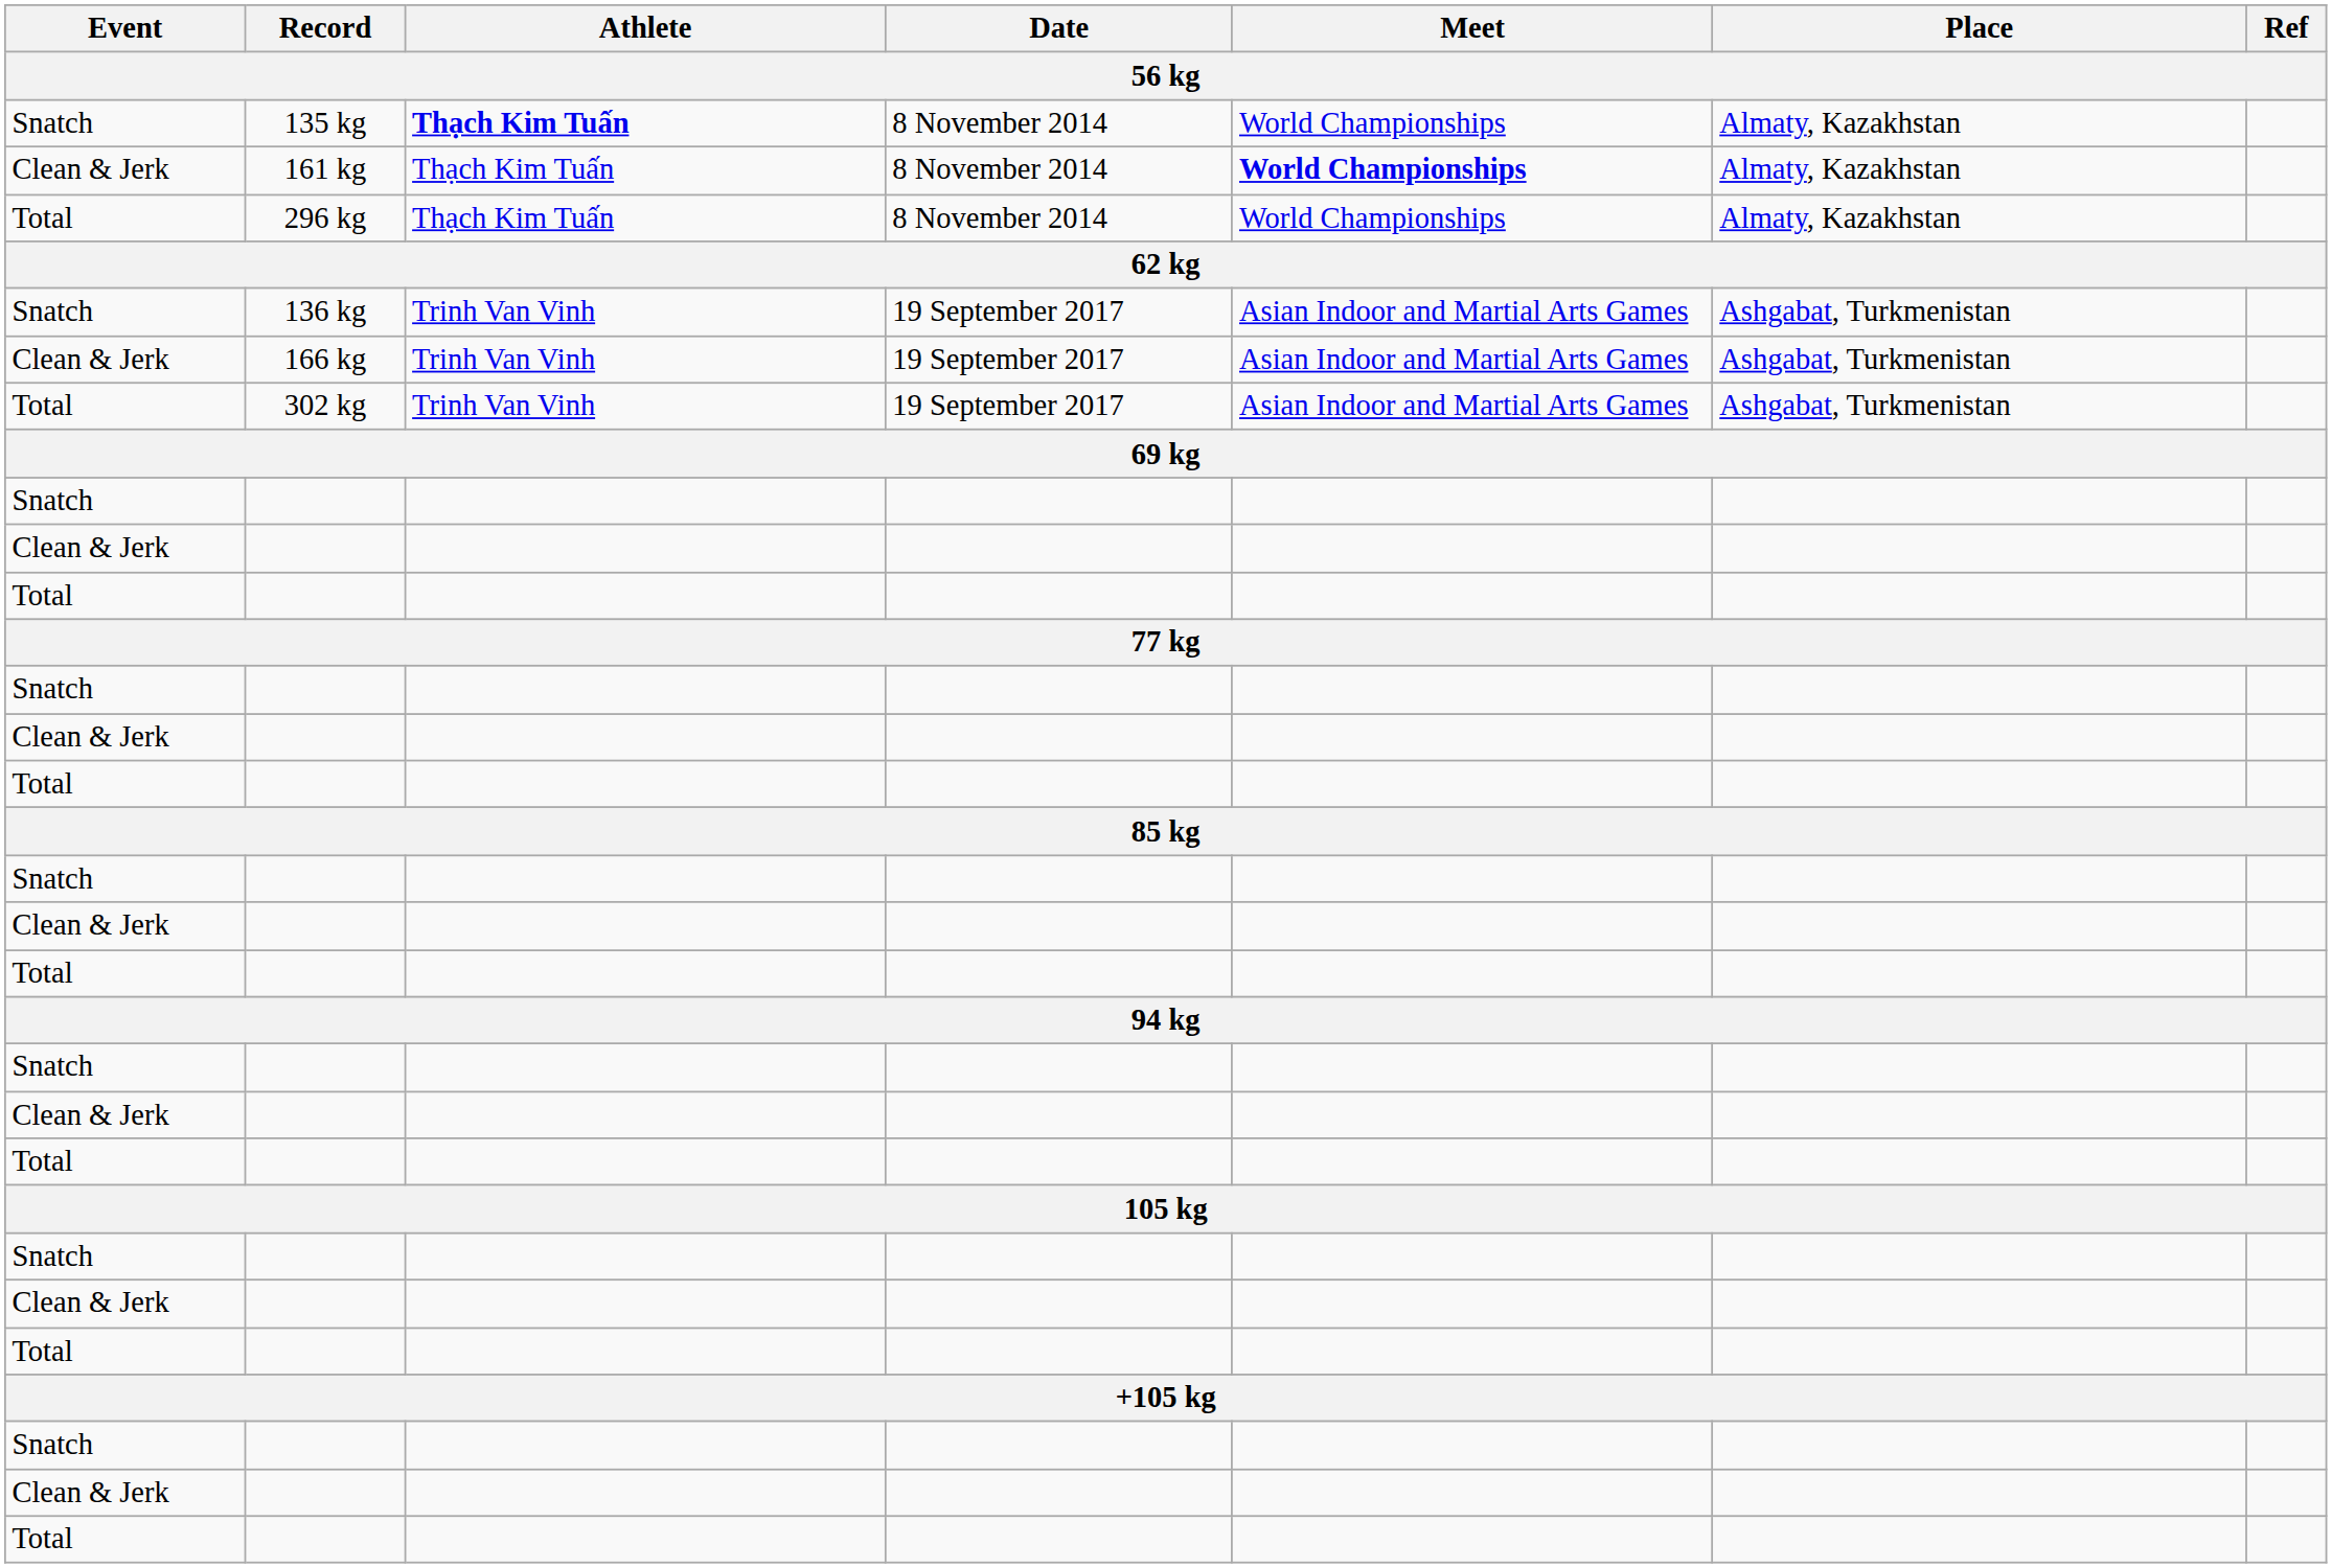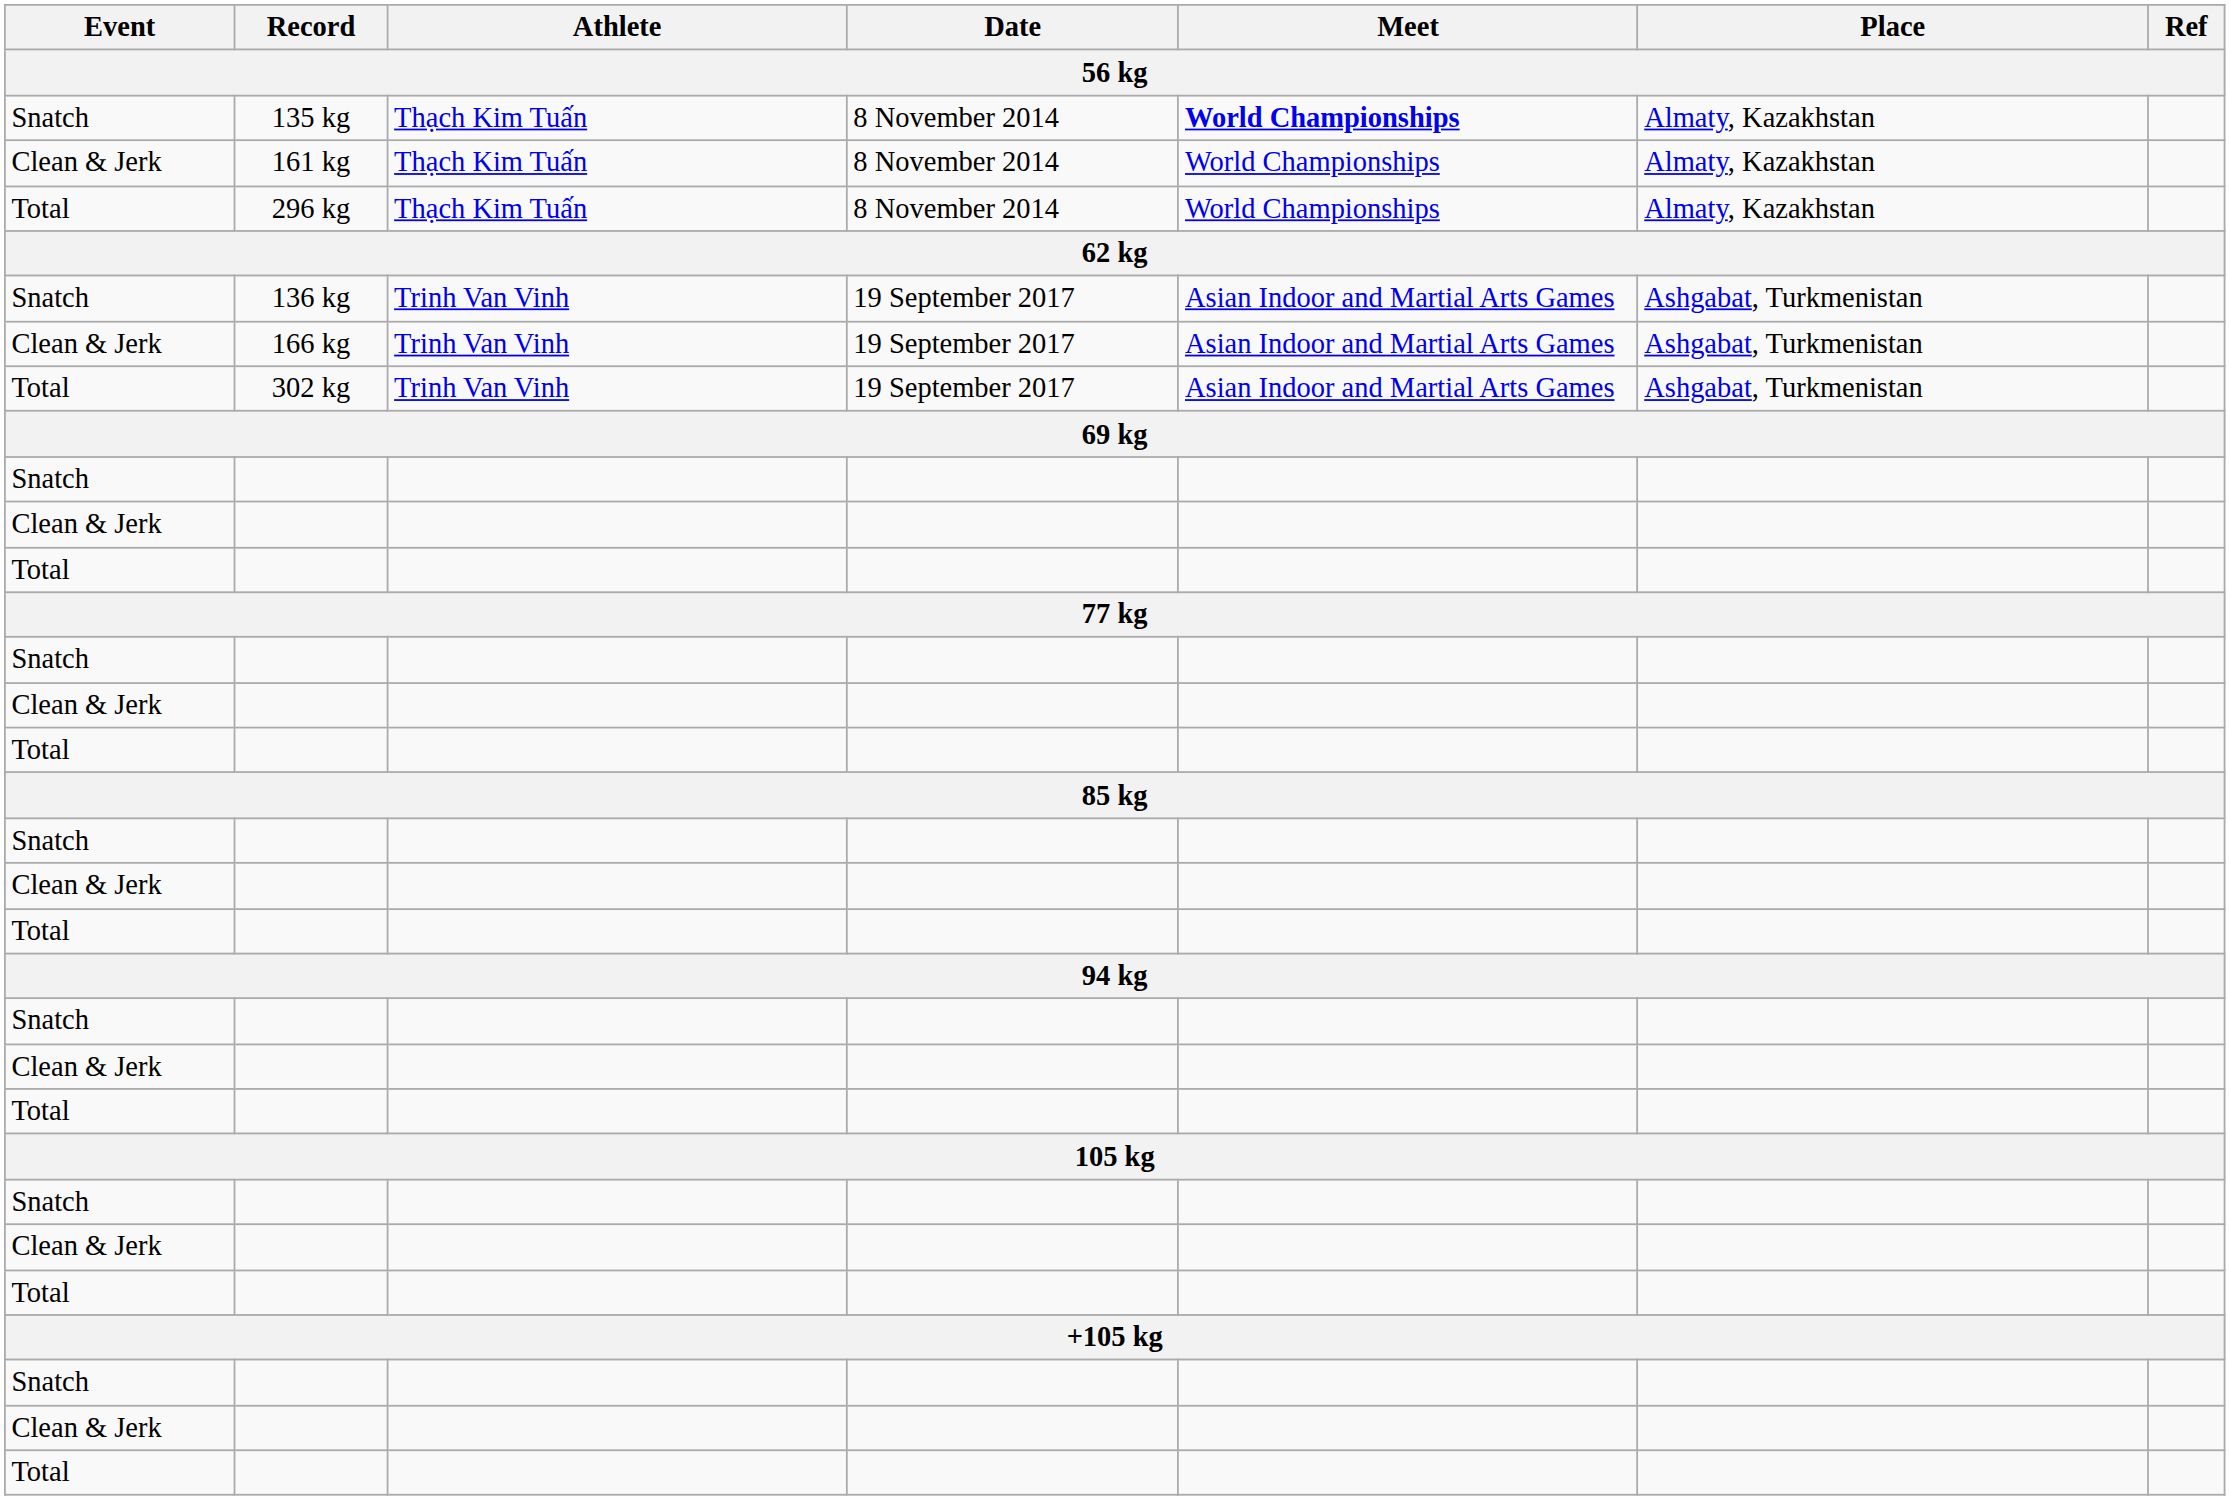135 kg | Athlete: bold -> normal
135 kg | Meet: normal -> bold
161 kg | Meet: bold -> normal
